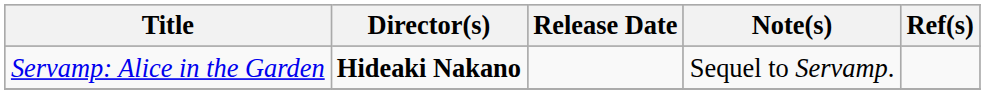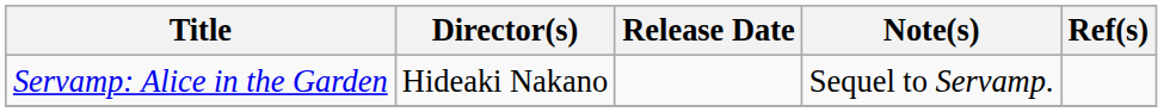Servamp: Alice in the Garden | Director(s): bold -> normal
